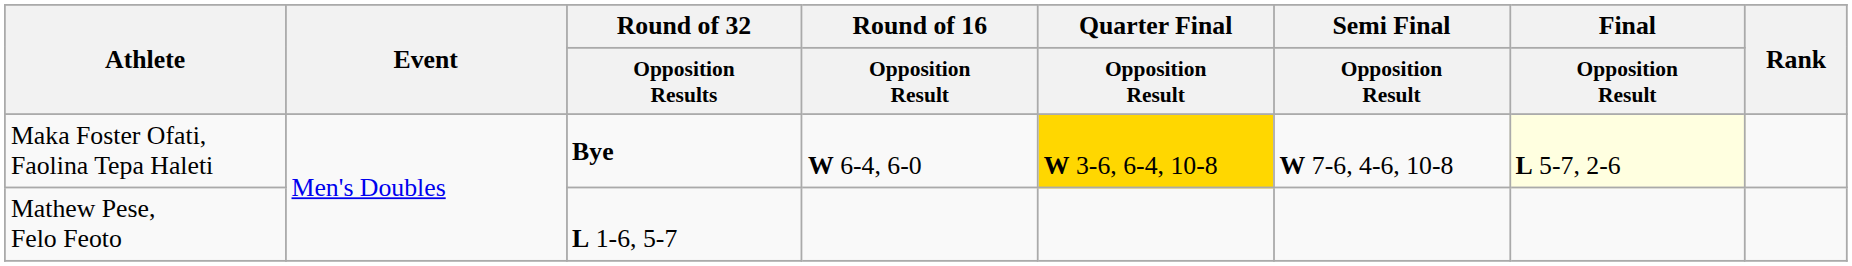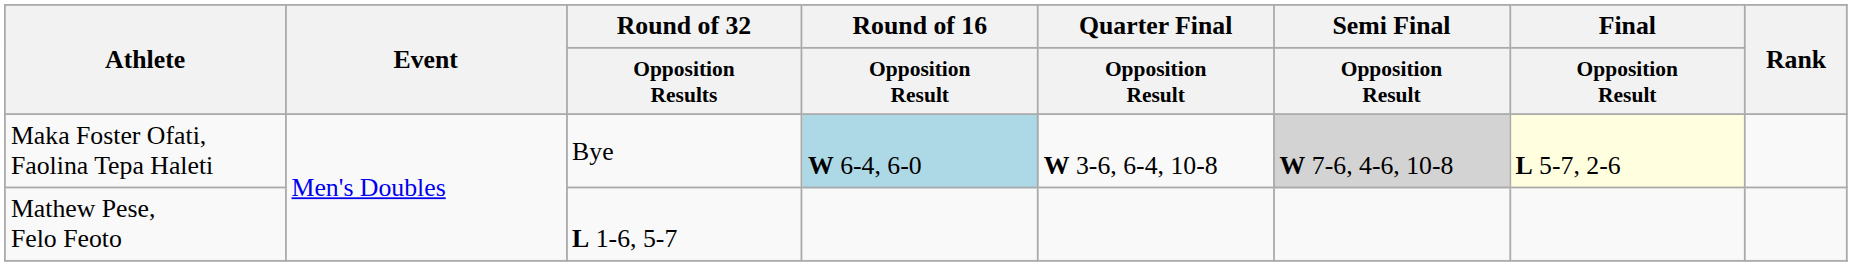Maka Foster Ofati, Faolina Tepa Haleti | Round of 32 / Opposition Results: bold -> normal
Maka Foster Ofati, Faolina Tepa Haleti | Round of 16 / Opposition Result: no background -> lightblue background
Maka Foster Ofati, Faolina Tepa Haleti | Quarter Final / Opposition Result: gold background -> no background
Maka Foster Ofati, Faolina Tepa Haleti | Semi Final / Opposition Result: no background -> lightgrey background
